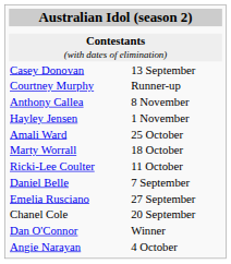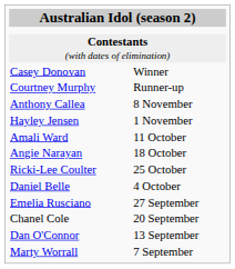row 3 | column 2: 13 September -> Winner
row 7 | column 2: 25 October -> 11 October
row 8 | column 1: Marty Worrall -> Angie Narayan
row 9 | column 2: 11 October -> 25 October
row 10 | column 2: 7 September -> 4 October
row 13 | column 2: Winner -> 13 September
row 14 | column 1: Angie Narayan -> Marty Worrall
row 14 | column 2: 4 October -> 7 September
